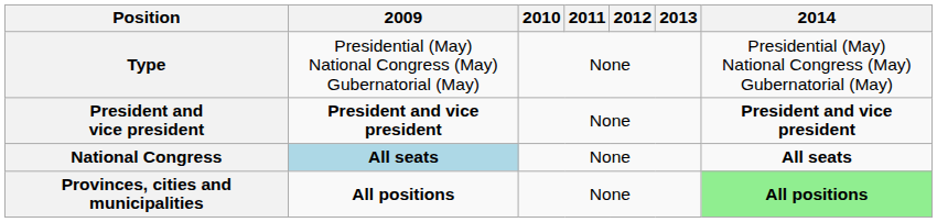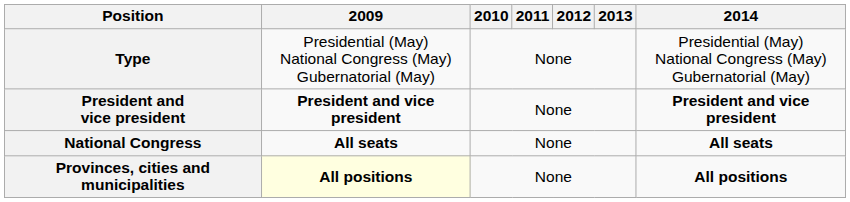National Congress | 2009: lightblue background -> no background
Provinces, cities and municipalities | 2009: no background -> lightyellow background
Provinces, cities and municipalities | 2014: lightgreen background -> no background
